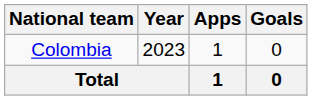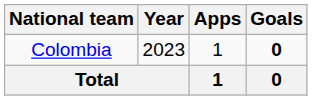Colombia | Goals: normal -> bold
